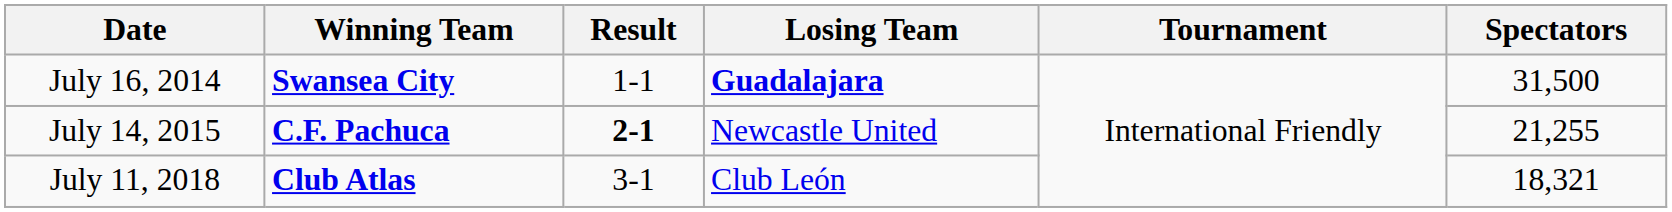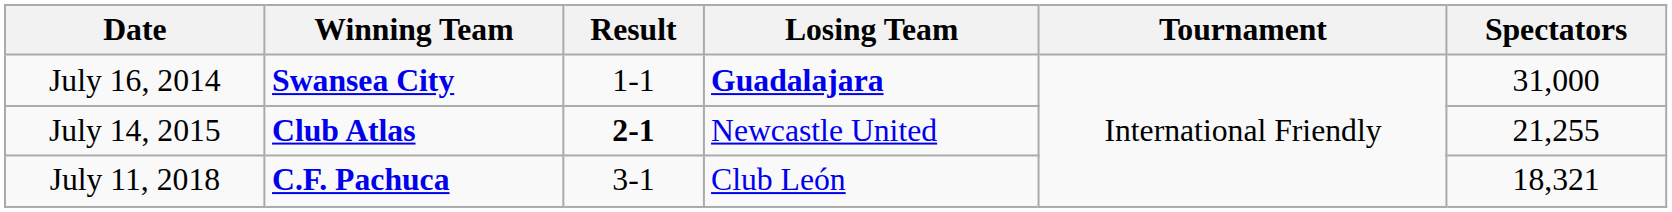July 16, 2014 | Spectators: 31,500 -> 31,000
July 14, 2015 | Winning Team: C.F. Pachuca -> Club Atlas
July 11, 2018 | Winning Team: Club Atlas -> C.F. Pachuca
